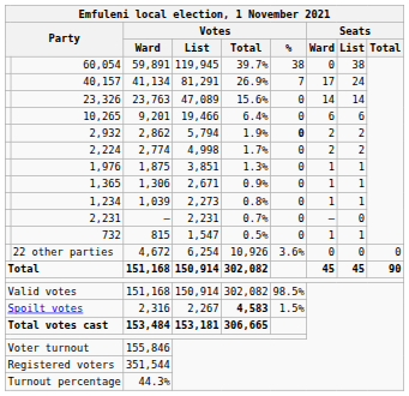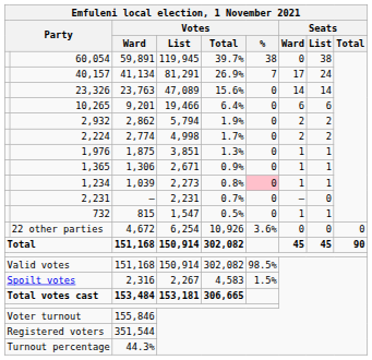2,932 | Votes / %: bold -> normal
1,234 | Votes / %: no background -> pink background
Spoilt votes | Votes / Total: bold -> normal
